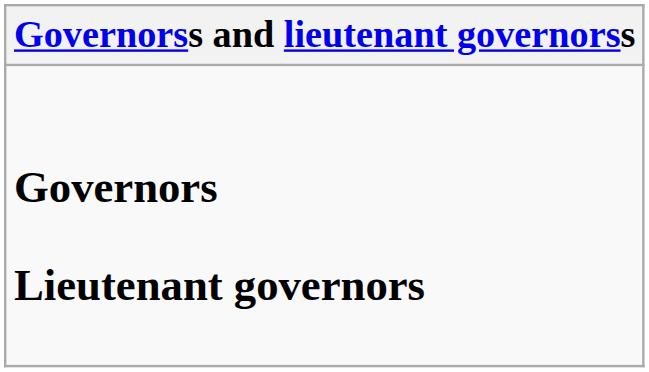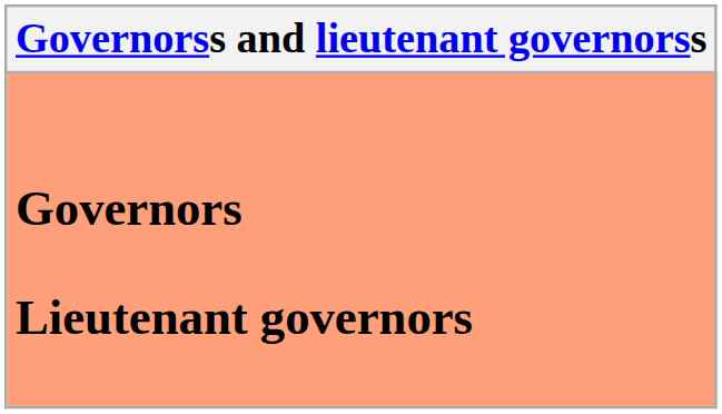row 2 | column 1: no background -> lightsalmon background
